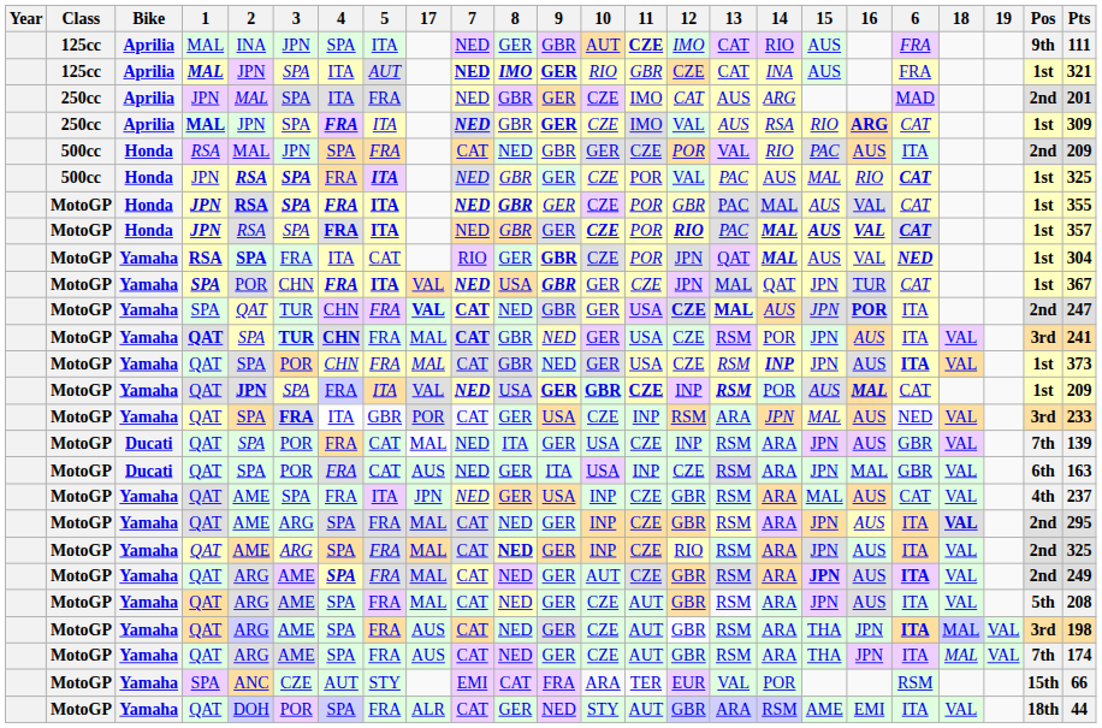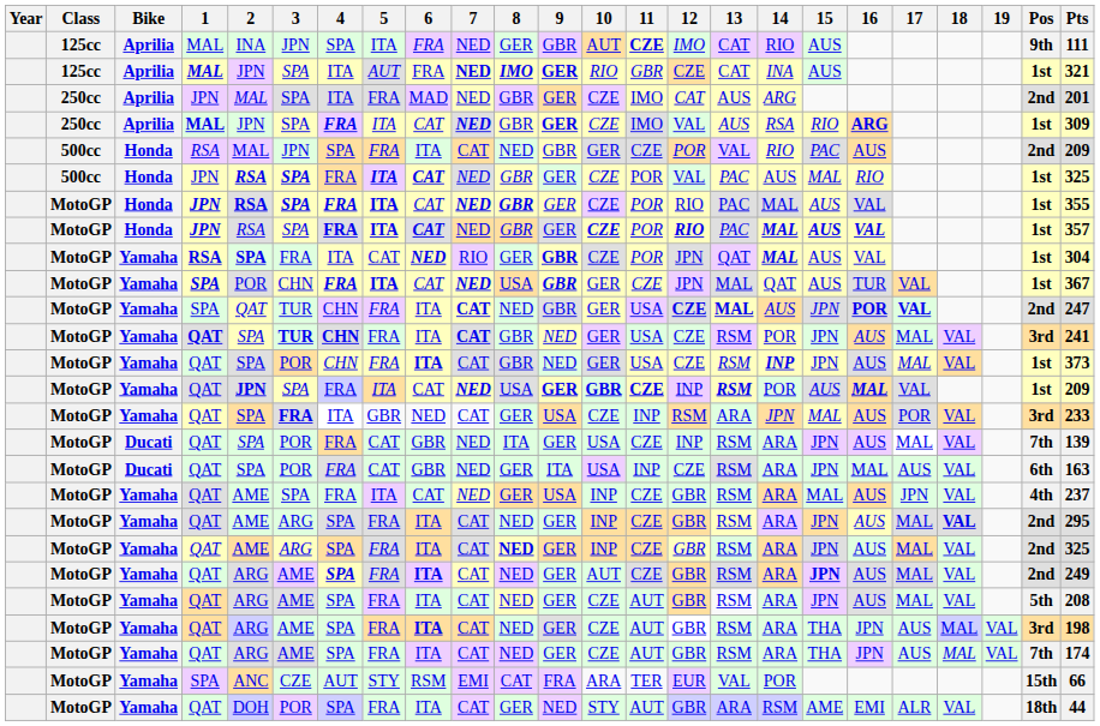columns swapped: 6 <-> 17
row 8 | 12: GBR -> RIO
row 11 | 15: JPN -> AUS
row 21 | 12: RIO -> GBR
